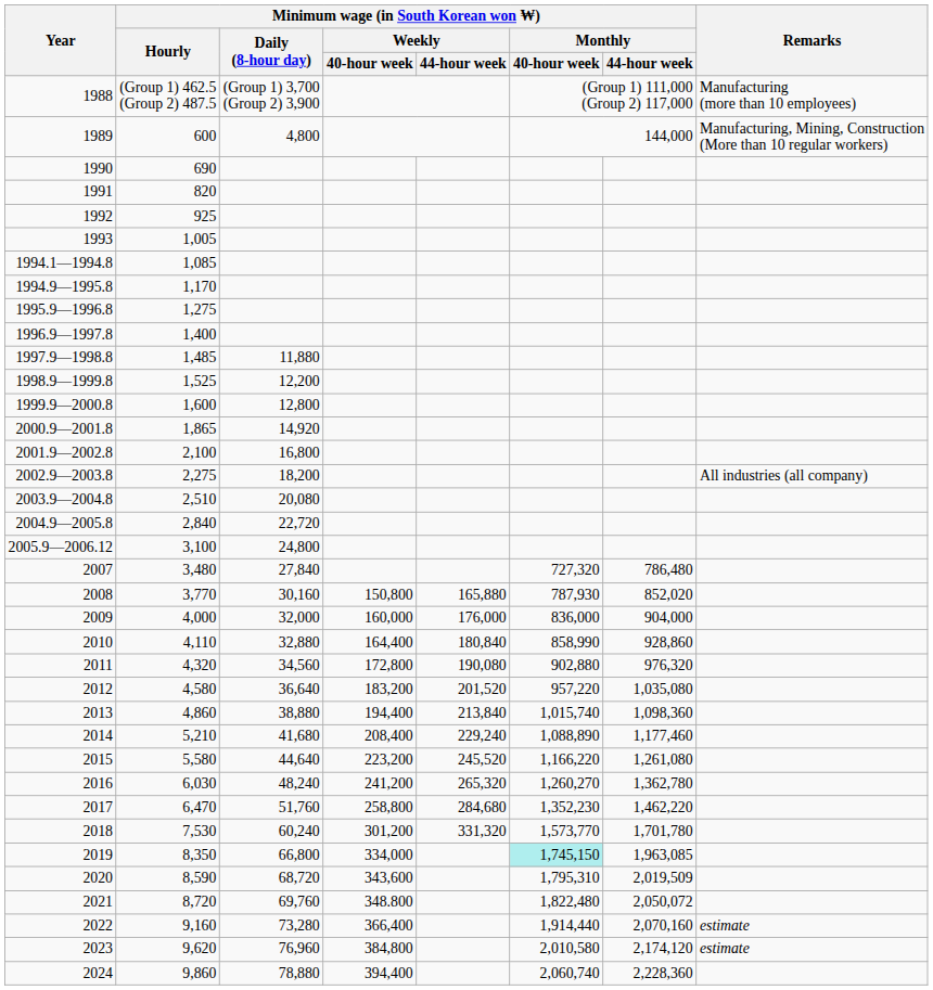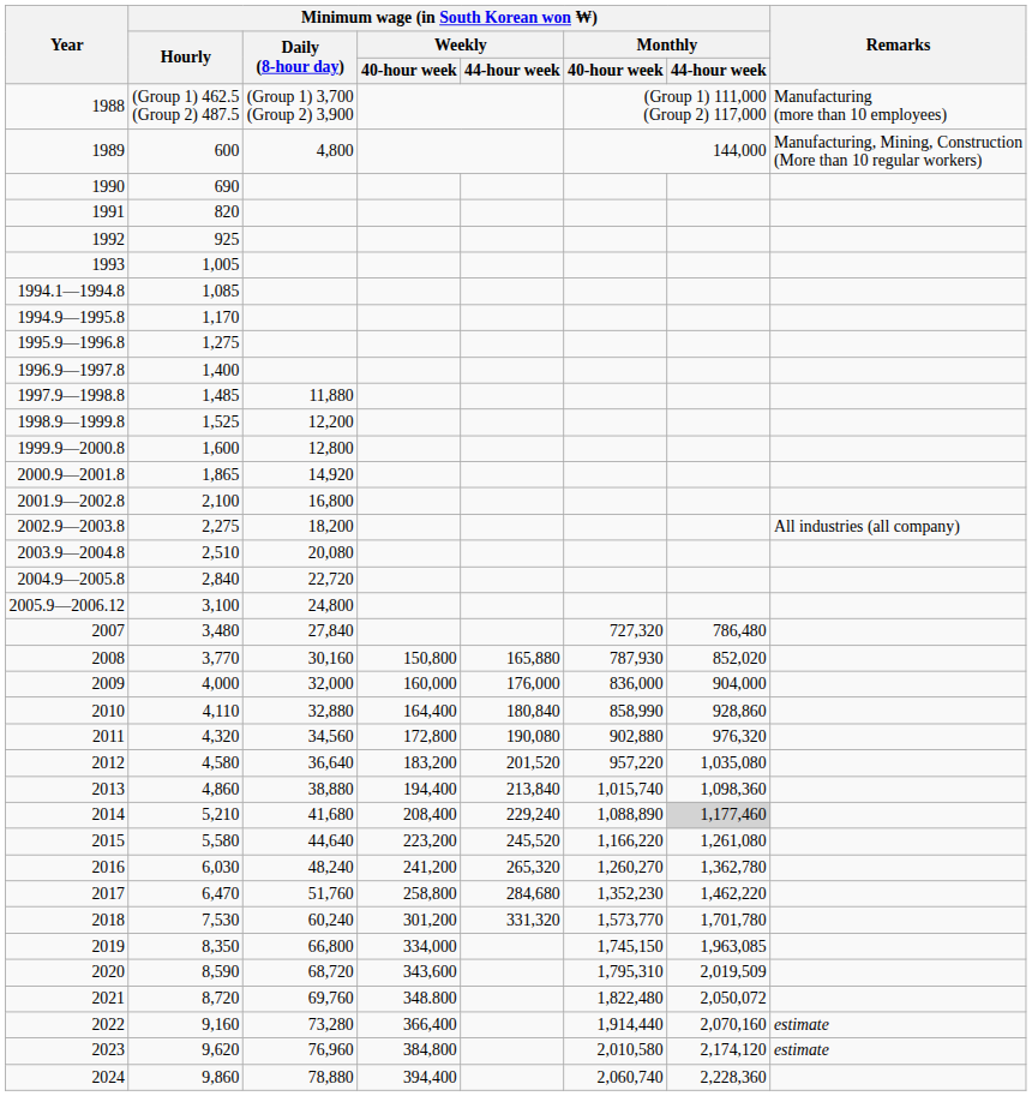2014 | column 7: no background -> lightgrey background
2019 | column 6: paleturquoise background -> no background
